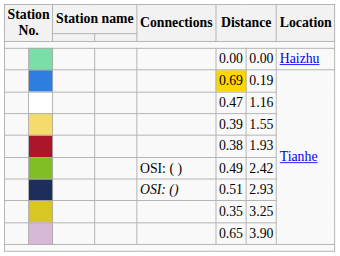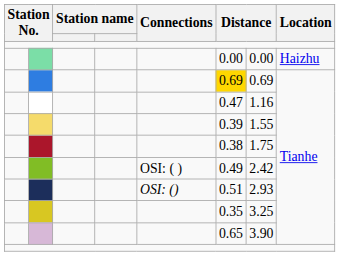row 5 | column 7: 0.19 -> 0.69
row 8 | column 7: 1.93 -> 1.75
